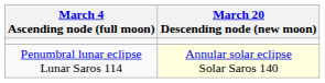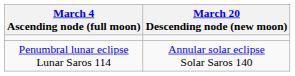Penumbral lunar eclipse Lunar Saros 114 | March 20 Descending node (new moon): lightyellow background -> no background
